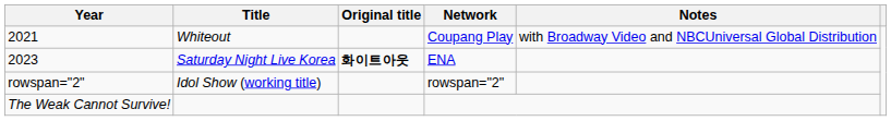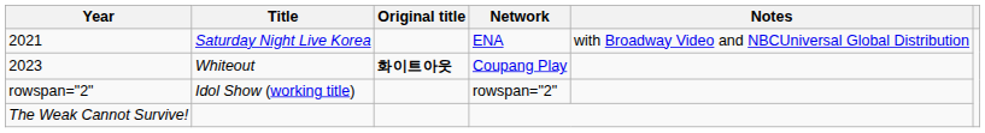2021 | Title: Whiteout -> Saturday Night Live Korea
2021 | Network: Coupang Play -> ENA
2023 | Title: Saturday Night Live Korea -> Whiteout
2023 | Network: ENA -> Coupang Play
